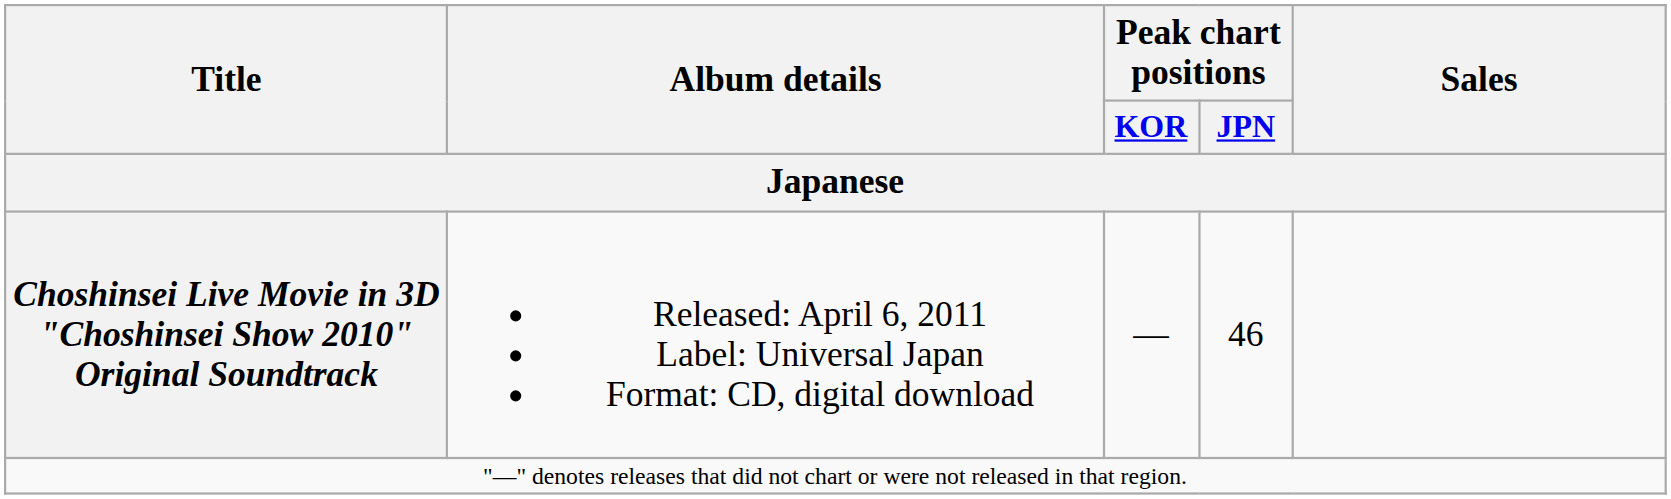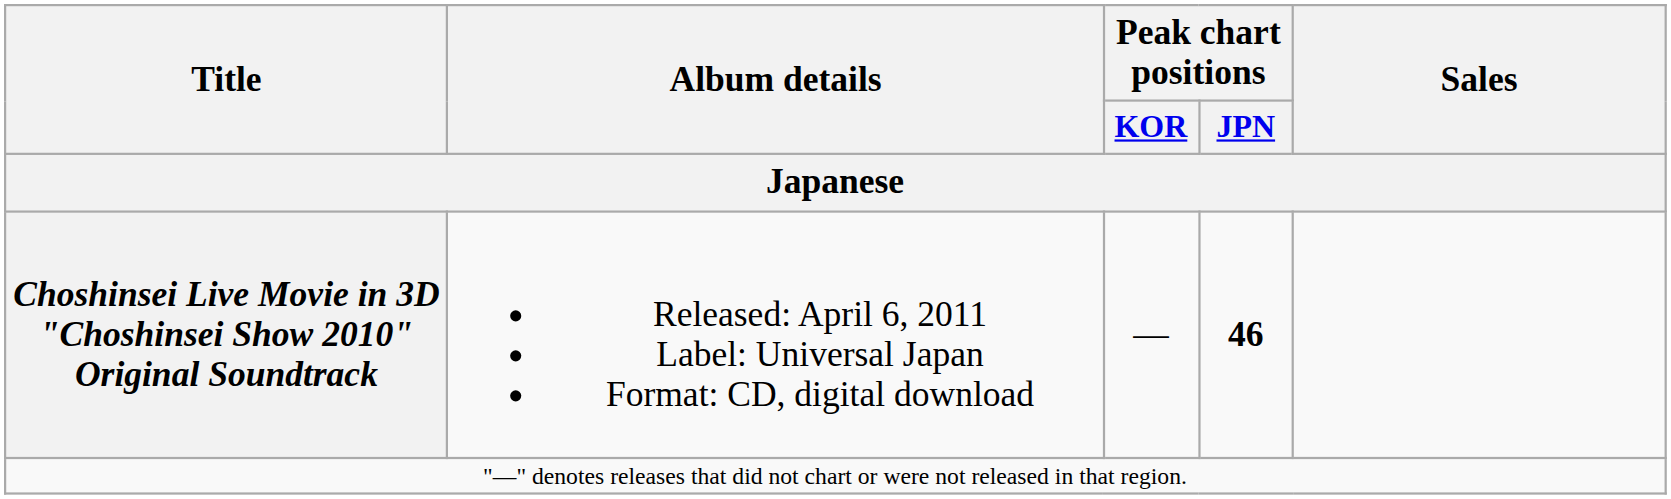row 4 | Peak chart positions / JPN: normal -> bold
